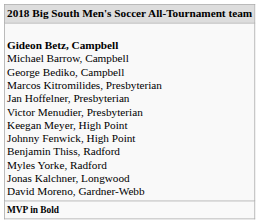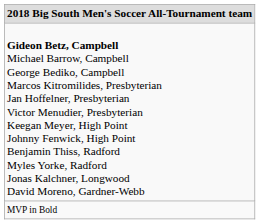MVP in Bold | column 1: bold -> normal
